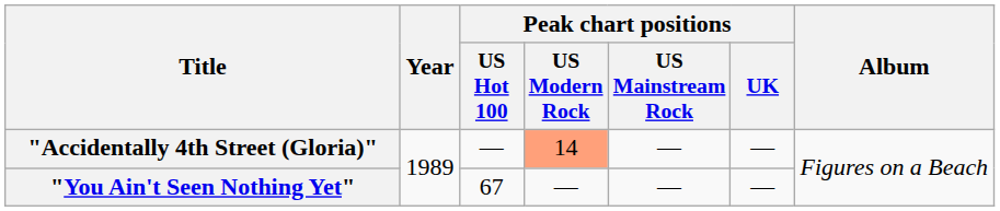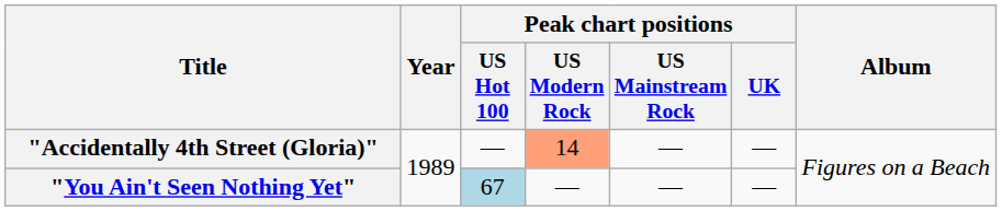"You Ain't Seen Nothing Yet" | Peak chart positions / US Hot 100: no background -> lightblue background
